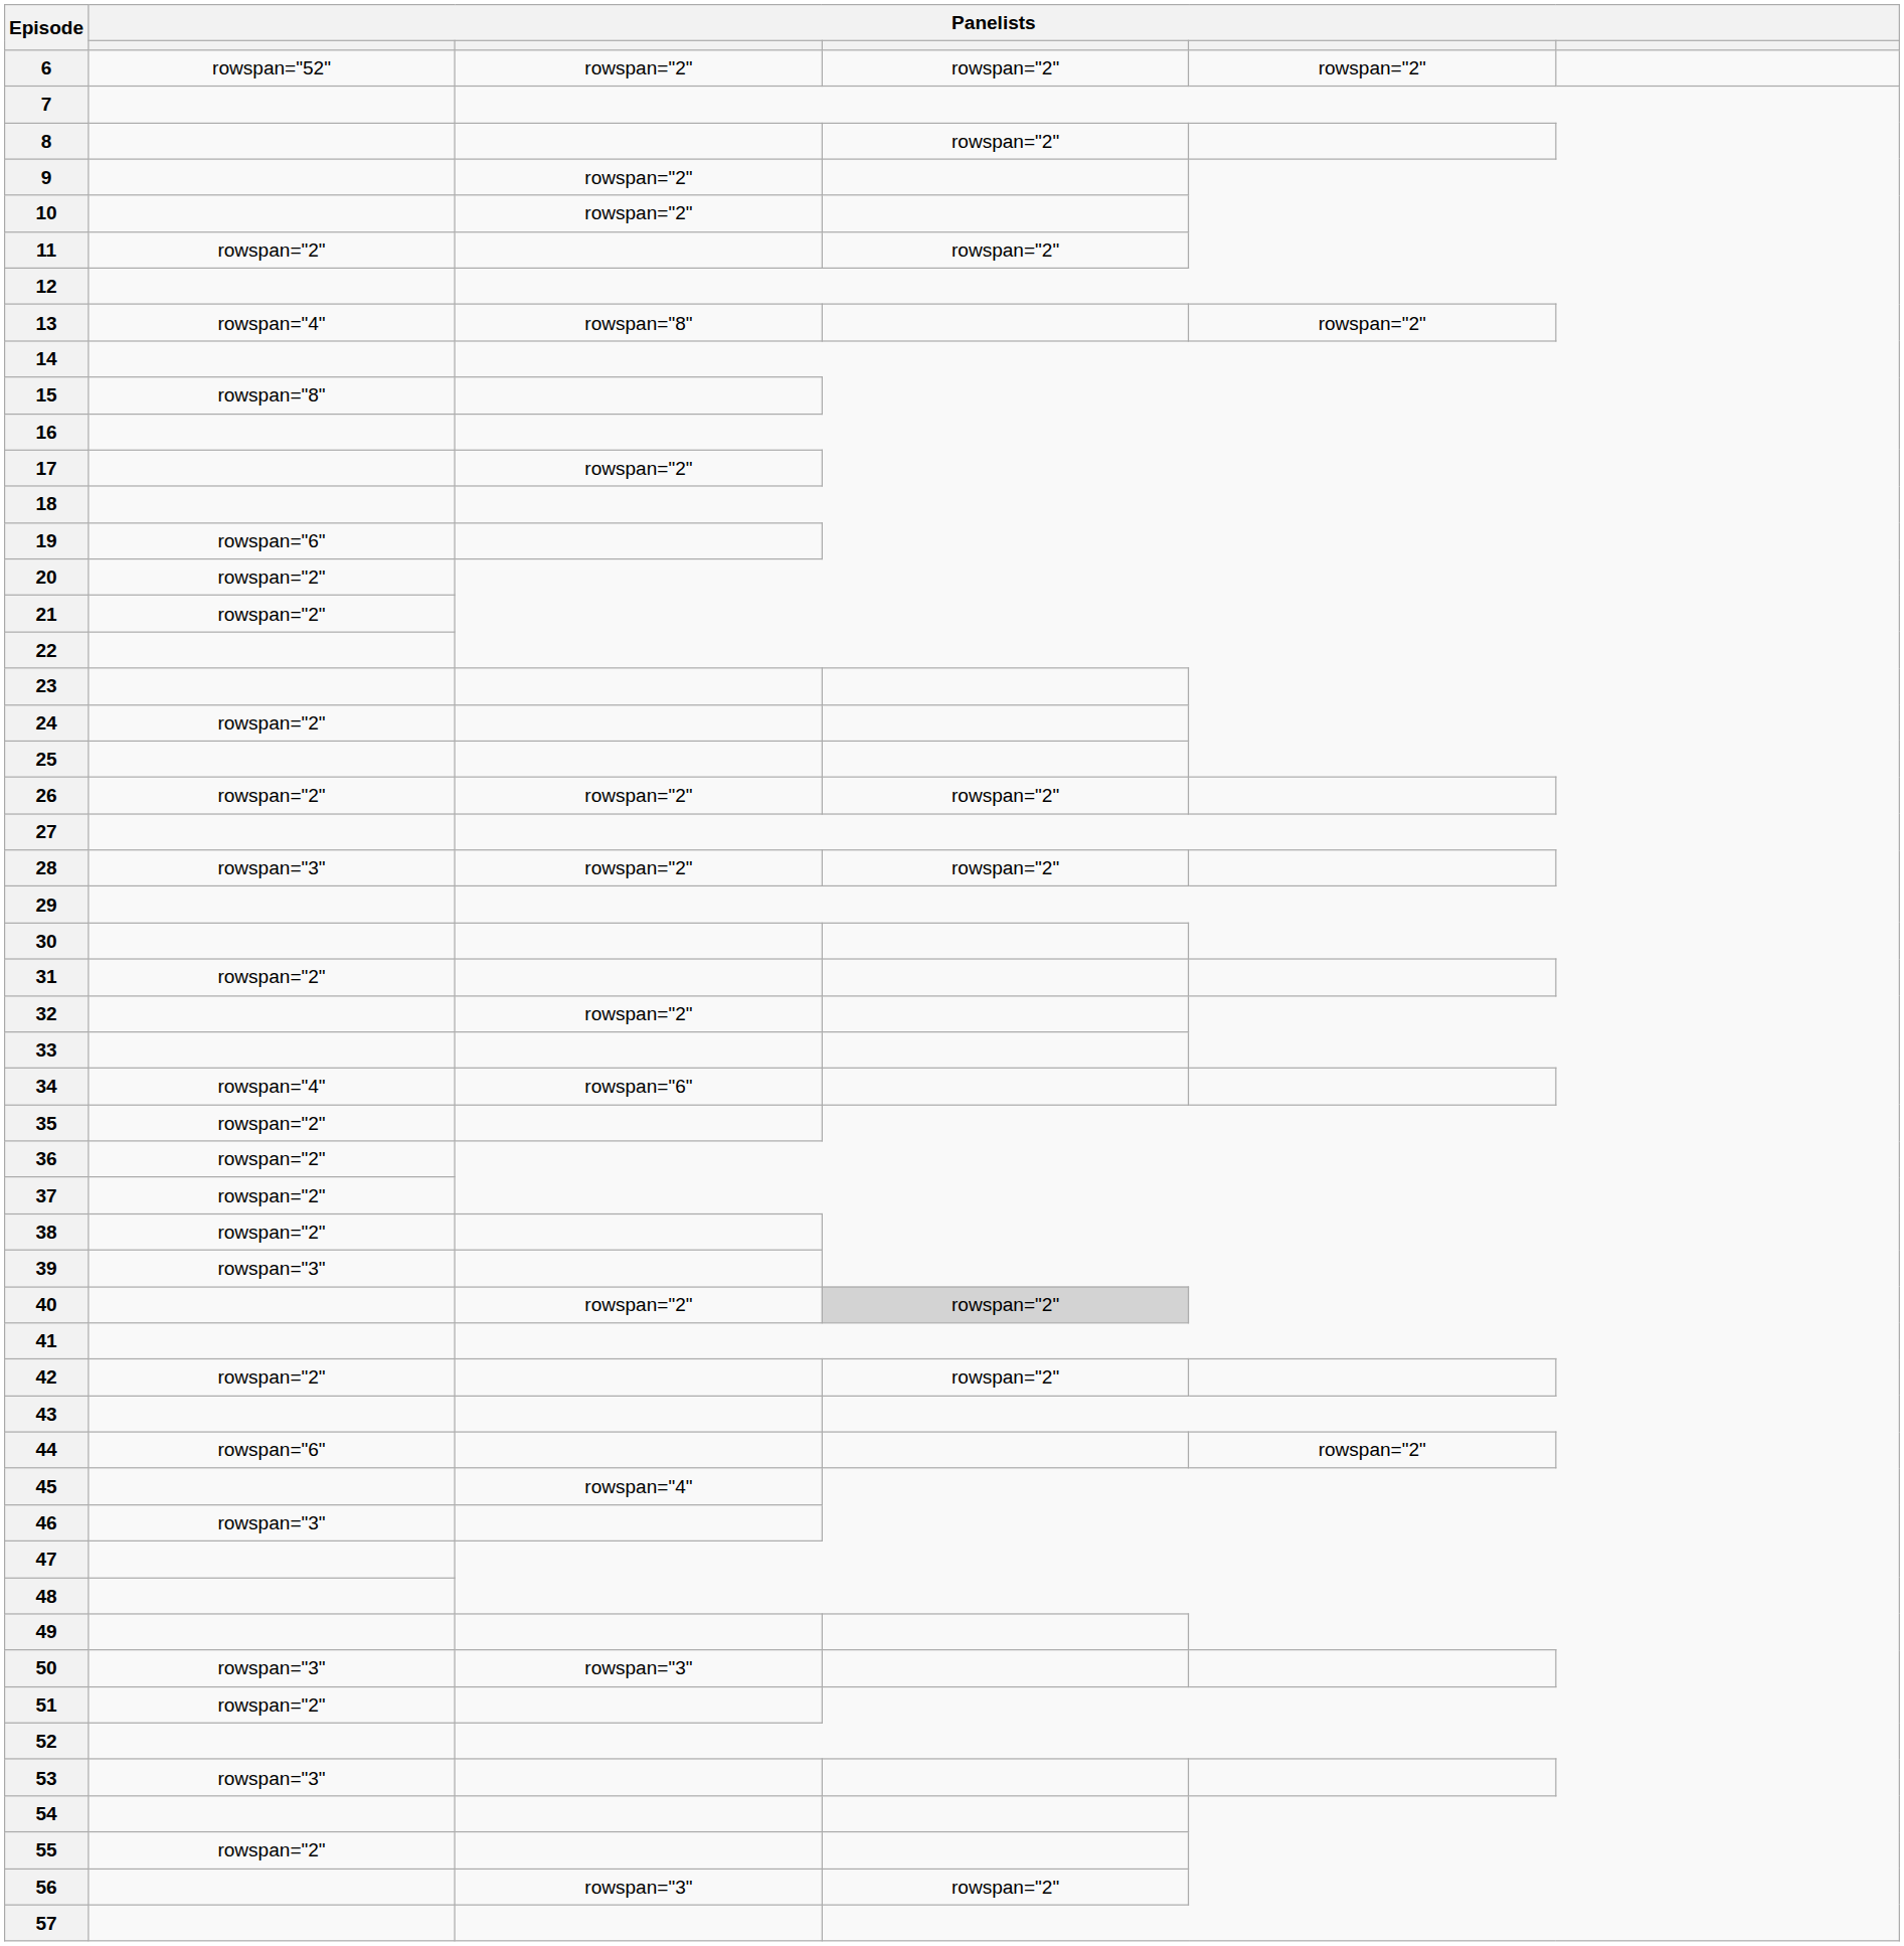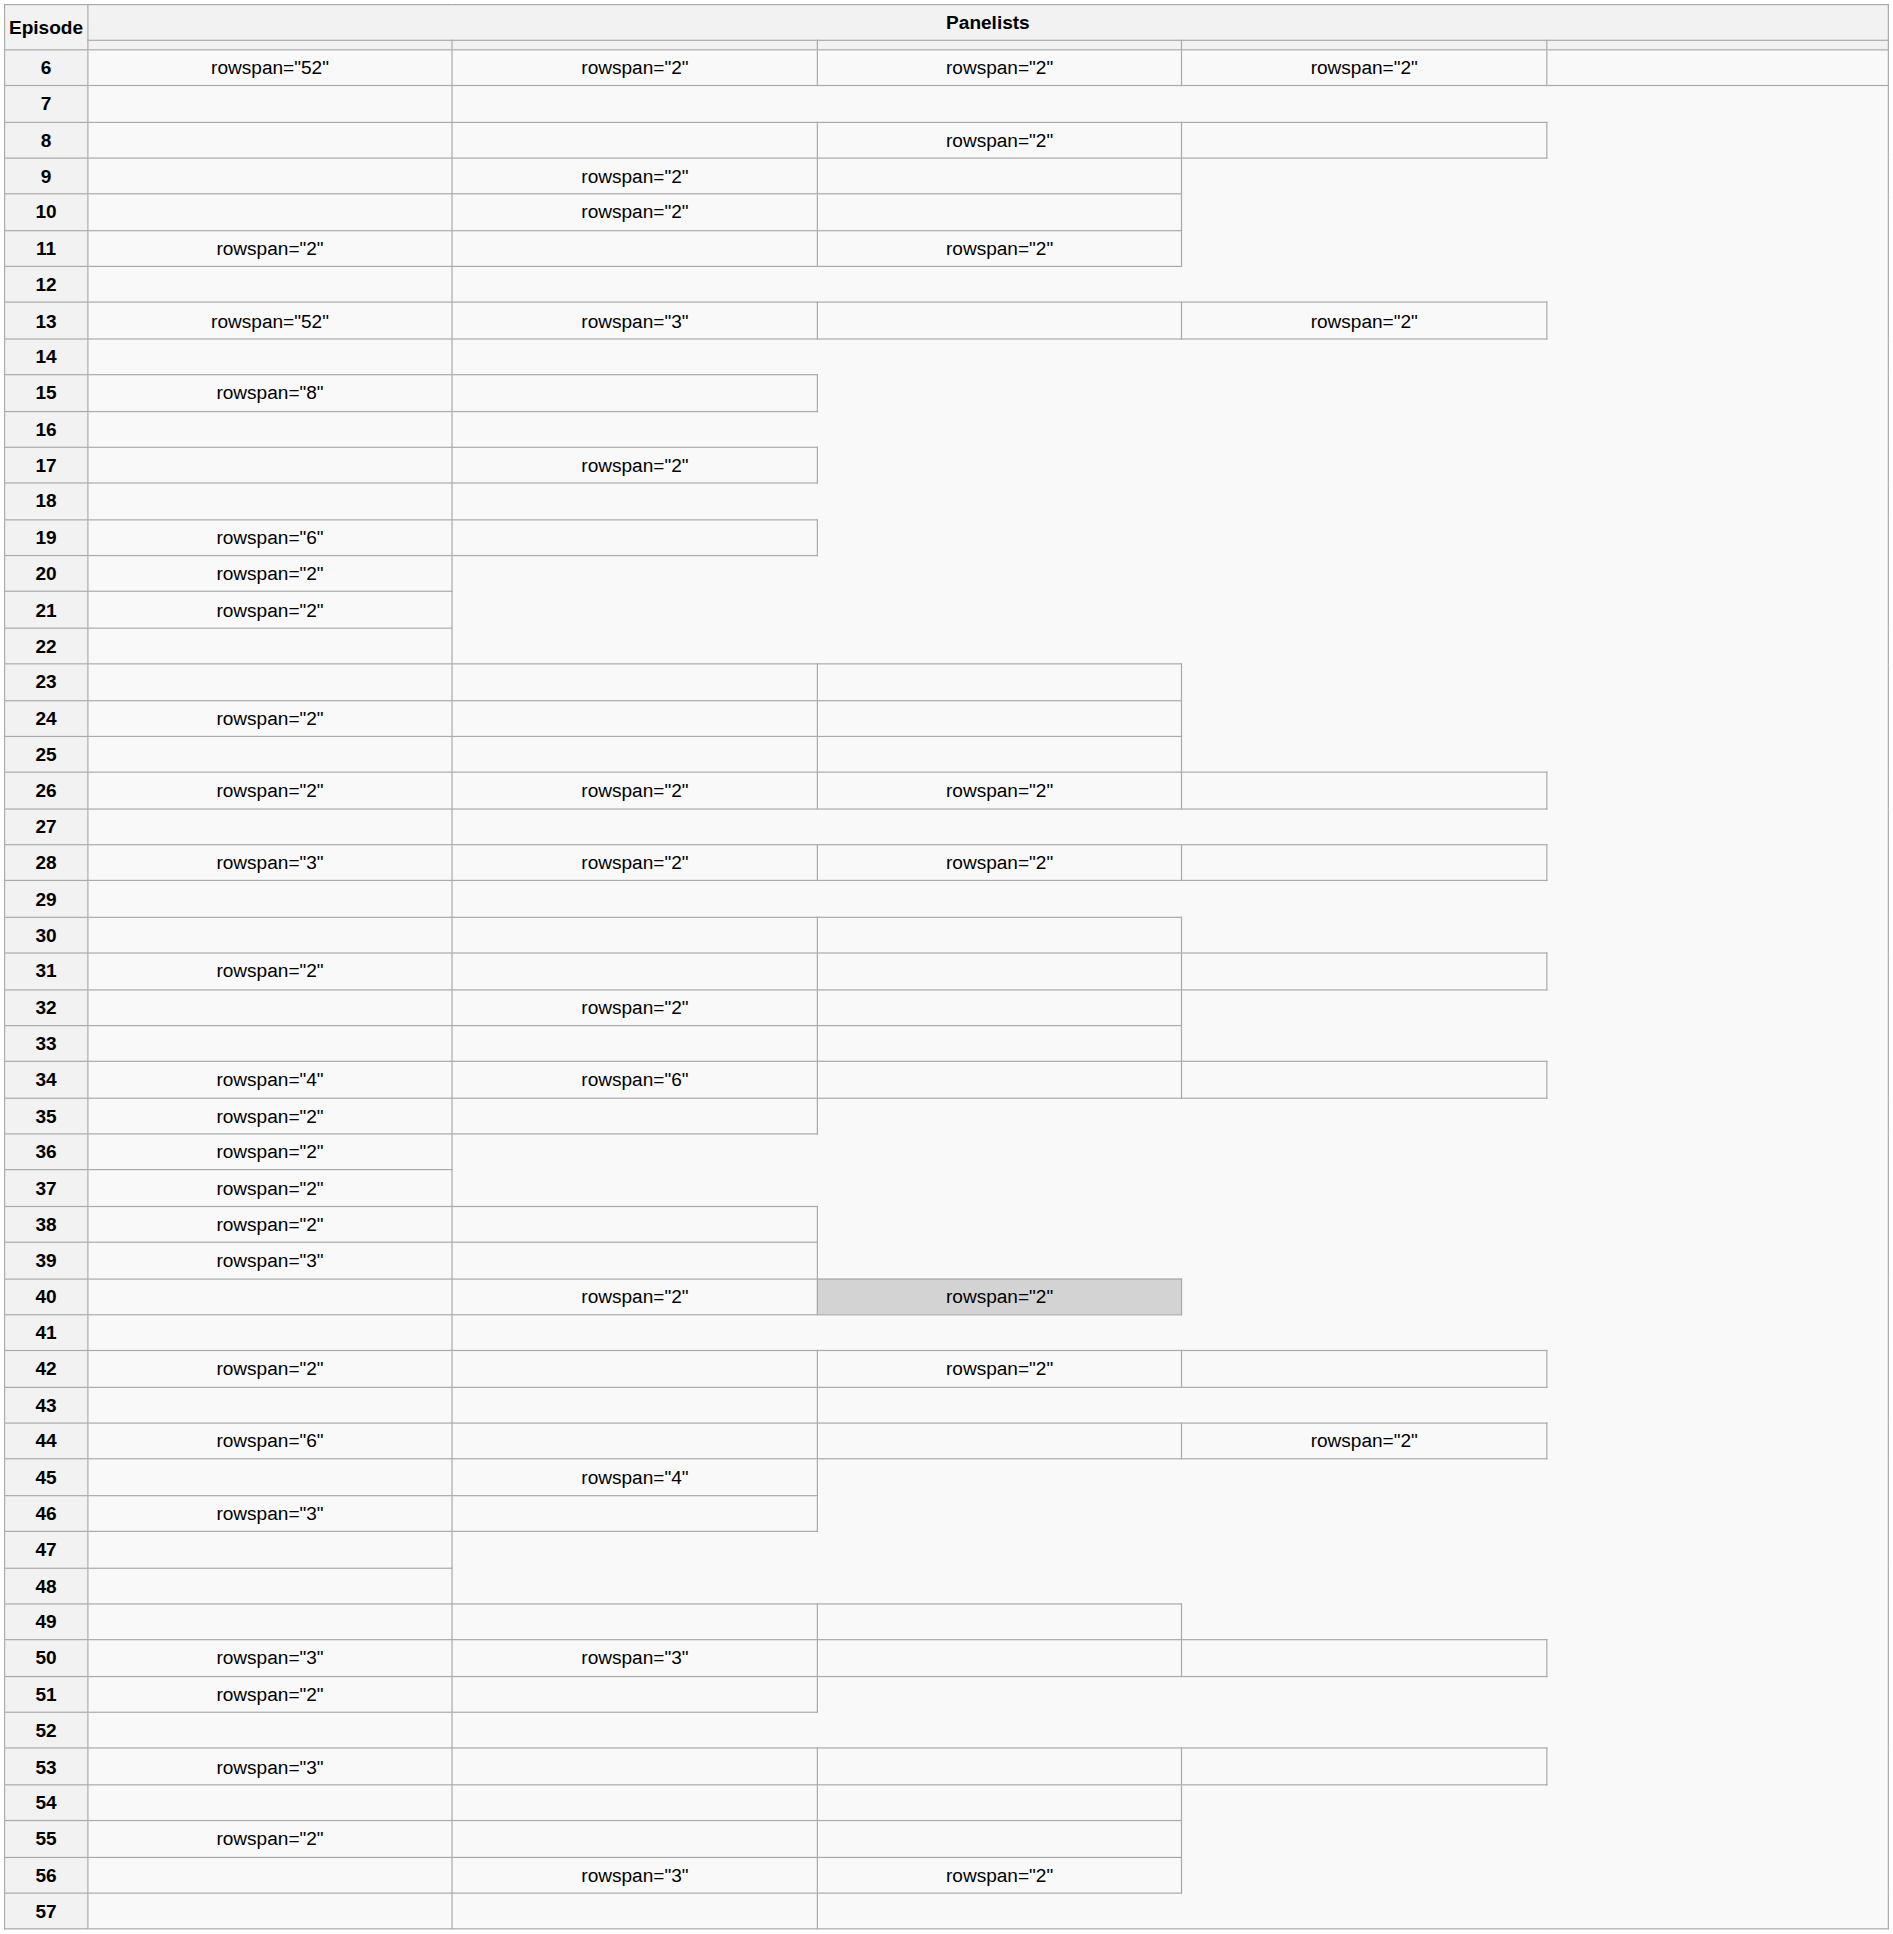13 | column 2: rowspan="4" -> rowspan="52"
13 | column 3: rowspan="8" -> rowspan="3"
